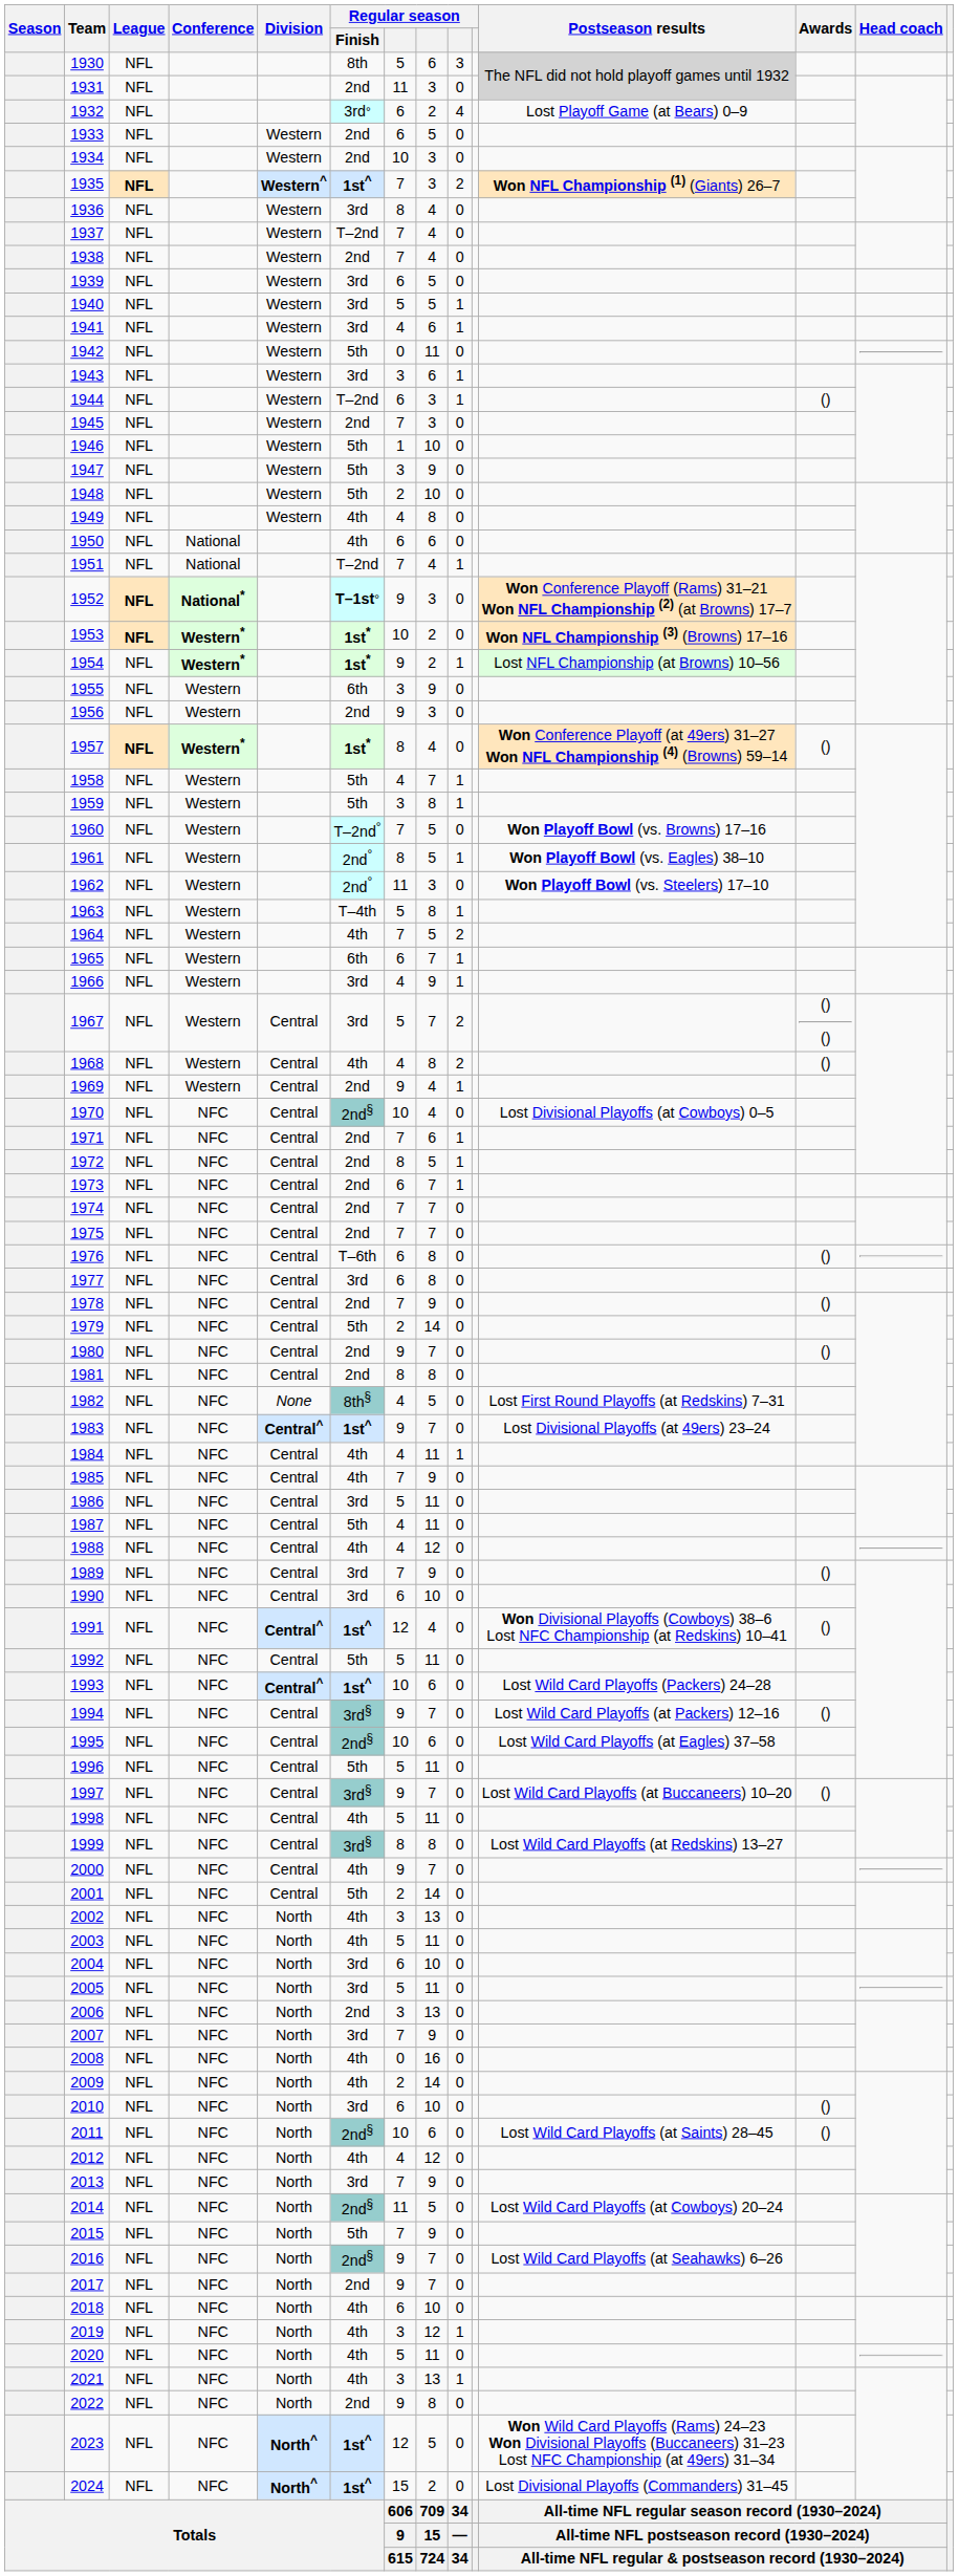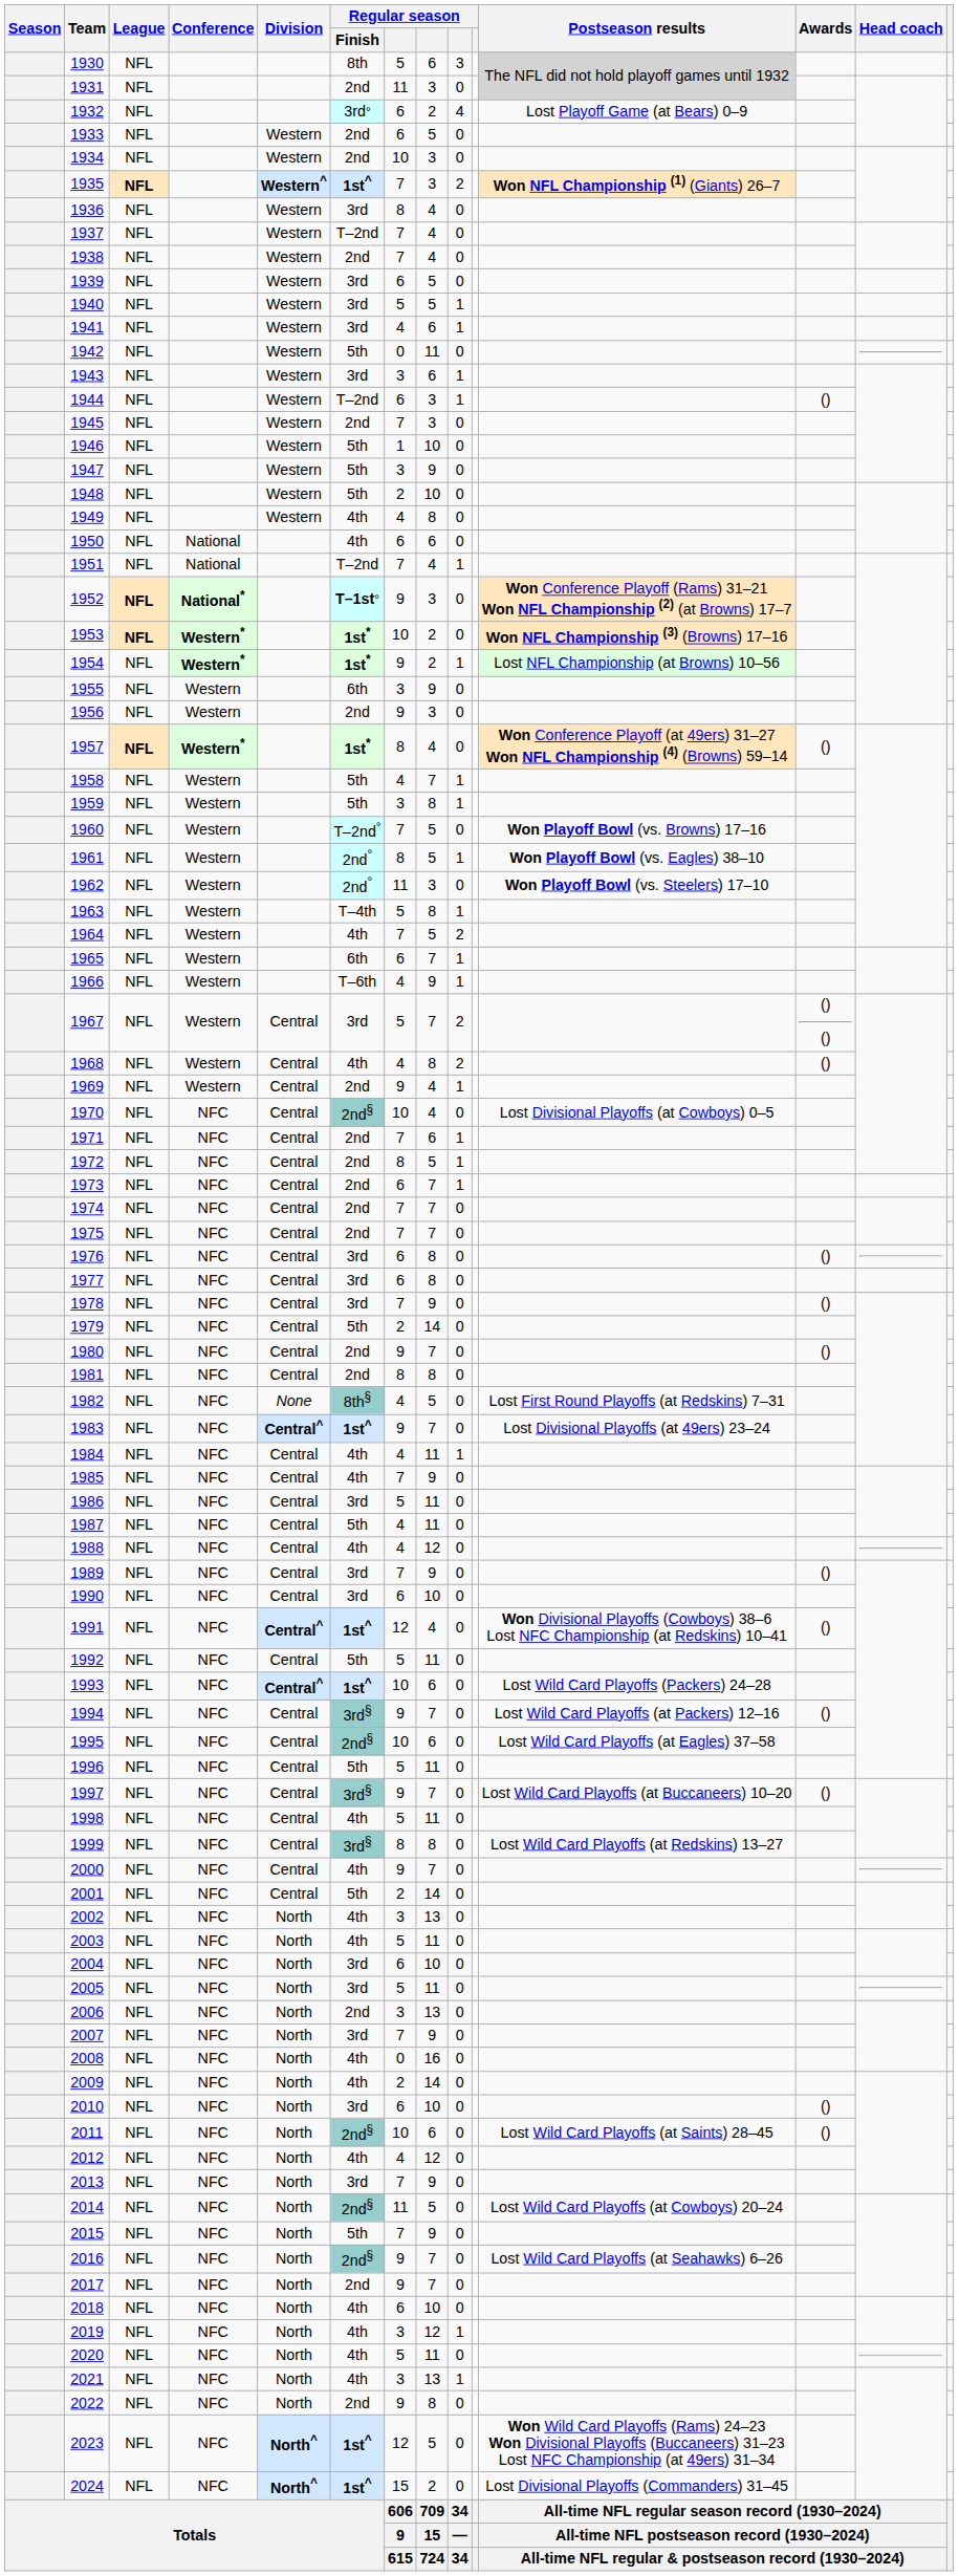1966 | Regular season / Finish: 3rd -> T–6th
1976 | Regular season / Finish: T–6th -> 3rd
1978 | Regular season / Finish: 2nd -> 3rd
